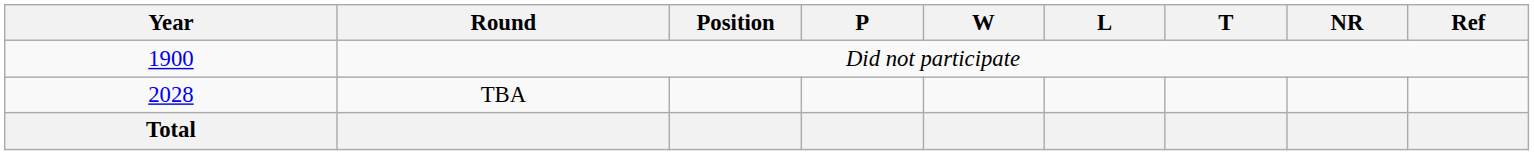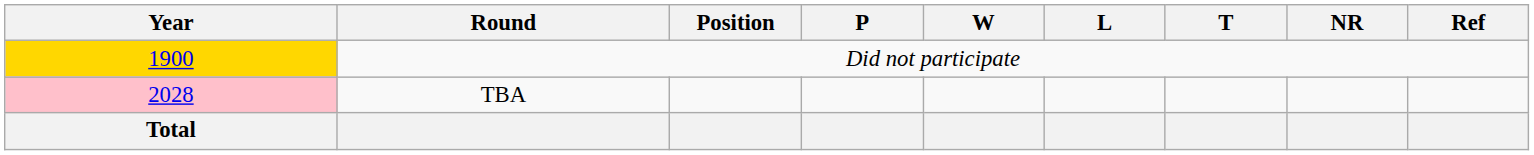Did not participate | Year: no background -> gold background
TBA | Year: no background -> pink background
